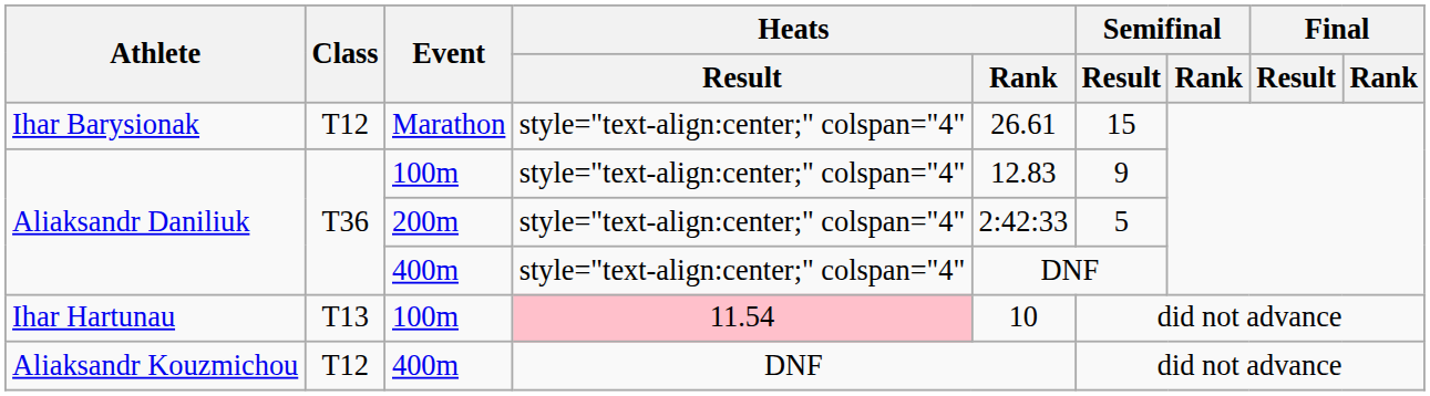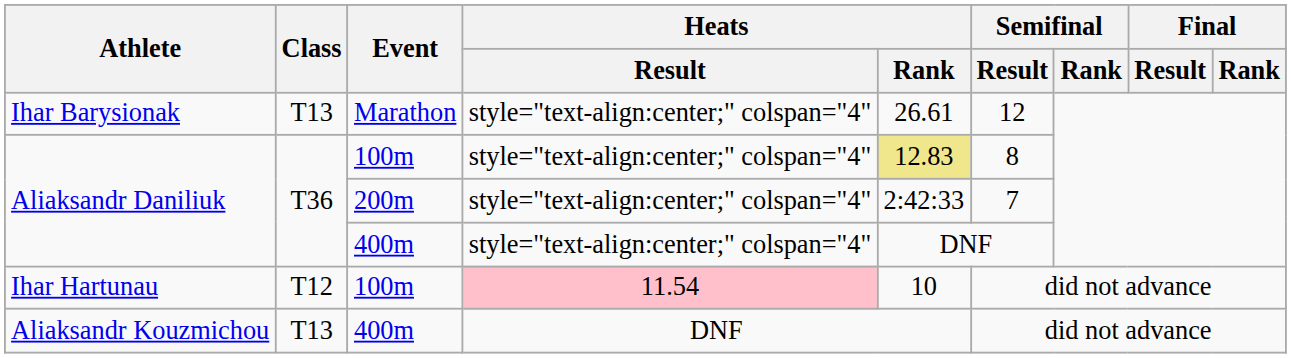Ihar Barysionak | Class: T12 -> T13
Ihar Barysionak | Semifinal / Result: 15 -> 12
Aliaksandr Daniliuk / 100m | Heats / Rank: no background -> khaki background
Aliaksandr Daniliuk / 100m | Semifinal / Result: 9 -> 8
Aliaksandr Daniliuk / 200m | Semifinal / Result: 5 -> 7
Ihar Hartunau | Class: T13 -> T12
Aliaksandr Kouzmichou | Class: T12 -> T13
